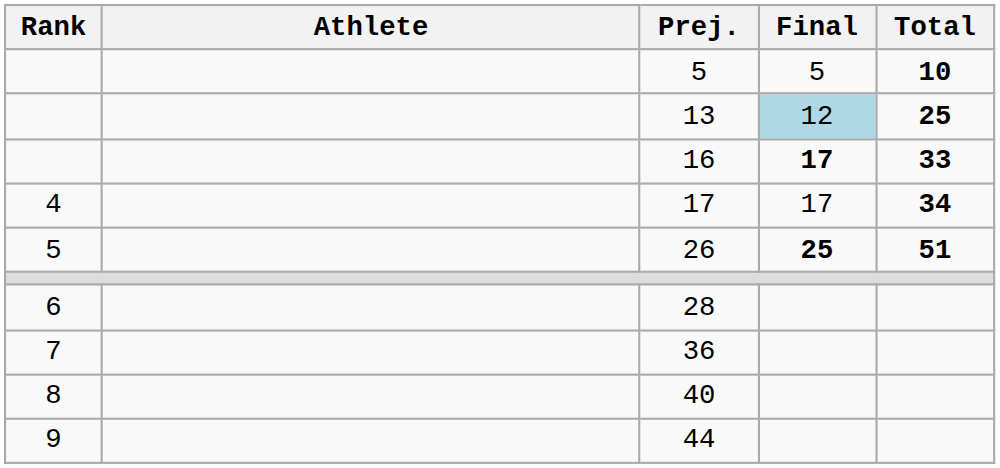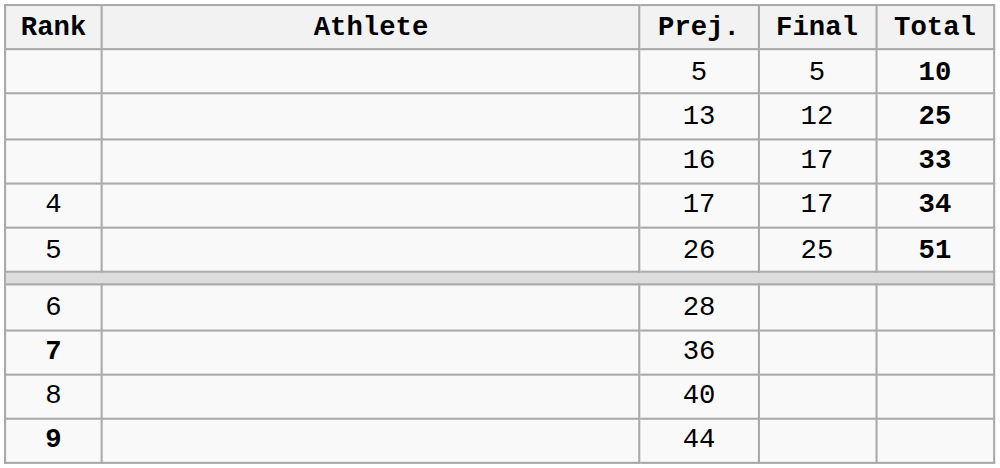13 | Final: lightblue background -> no background
16 | Final: bold -> normal
26 | Final: bold -> normal
36 | Rank: normal -> bold
44 | Rank: normal -> bold
